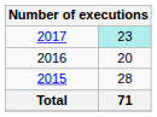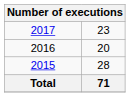2017 | column 2: paleturquoise background -> no background
